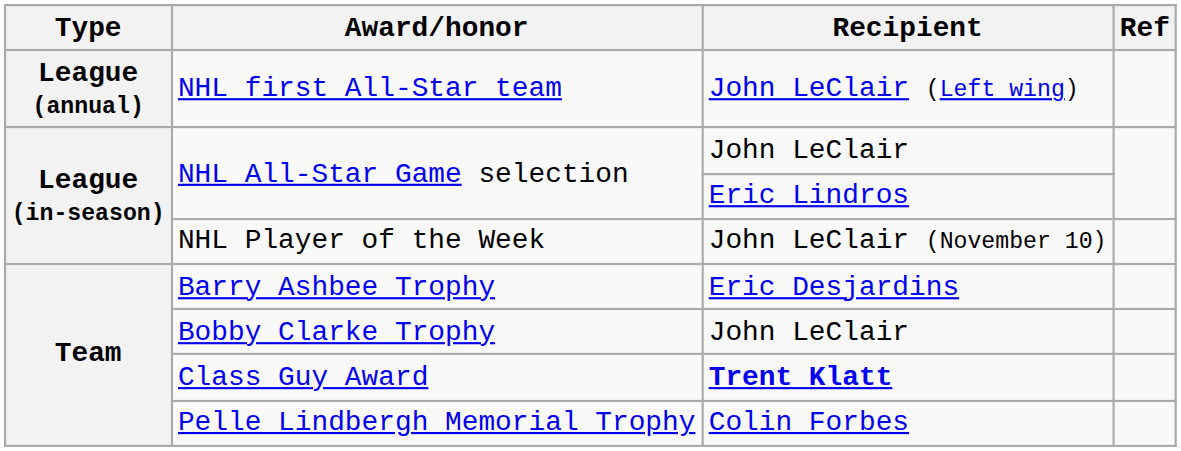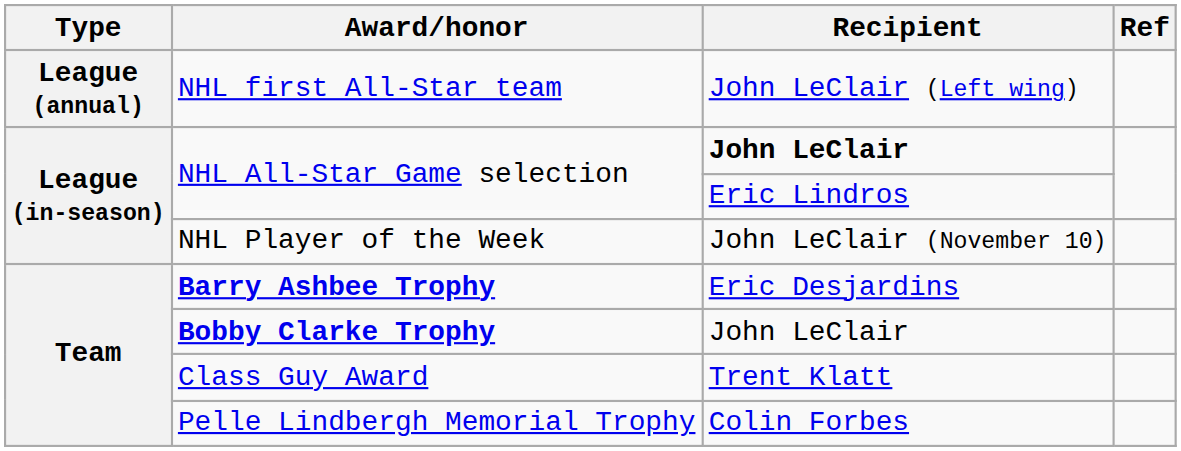NHL All-Star Game selection / John LeClair | Recipient: normal -> bold
Barry Ashbee Trophy | Award/honor: normal -> bold
Bobby Clarke Trophy | Award/honor: normal -> bold
Class Guy Award | Recipient: bold -> normal
